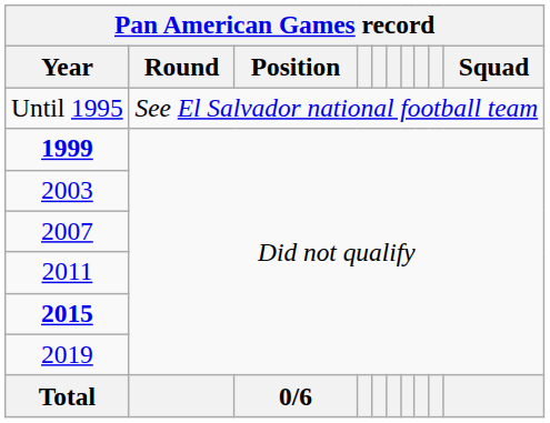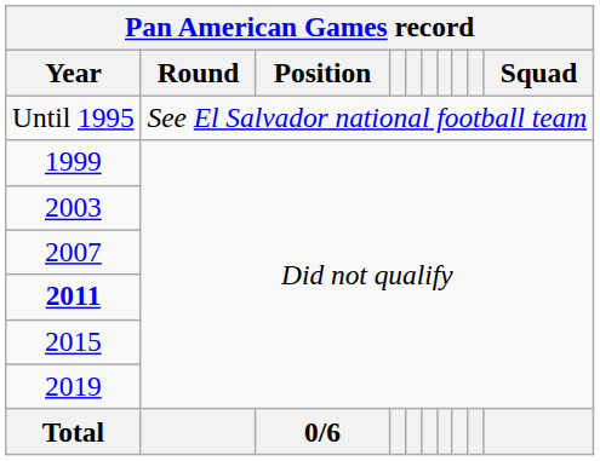1999 | Year: bold -> normal
2011 | Year: normal -> bold
2015 | Year: bold -> normal
